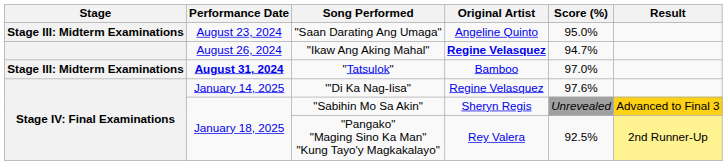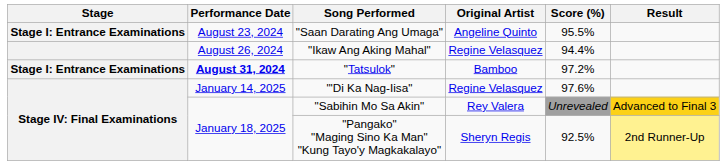"Saan Darating Ang Umaga" | Stage: Stage III: Midterm Examinations -> Stage I: Entrance Examinations
"Saan Darating Ang Umaga" | Score (%): 95.0% -> 95.5%
"Ikaw Ang Aking Mahal" | Original Artist: bold -> normal
"Ikaw Ang Aking Mahal" | Score (%): 94.7% -> 94.4%
"Tatsulok" | Stage: Stage III: Midterm Examinations -> Stage I: Entrance Examinations
"Tatsulok" | Score (%): 97.0% -> 97.2%
"Sabihin Mo Sa Akin" | Original Artist: Sheryn Regis -> Rey Valera
"Pangako" "Maging Sino Ka Man" "Kung Tayo'y Magkakalayo" | Original Artist: Rey Valera -> Sheryn Regis
